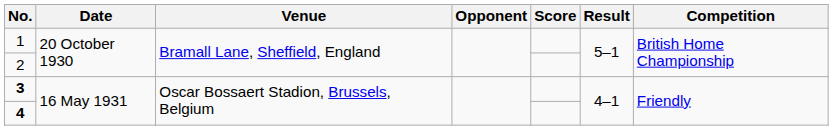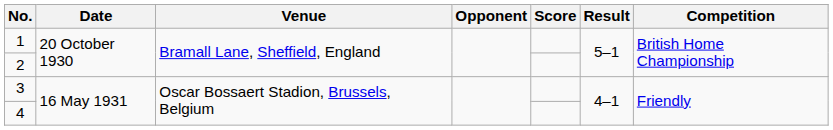3 | No.: bold -> normal
4 | No.: bold -> normal
